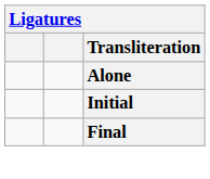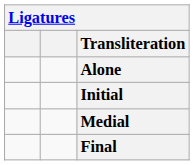+ row: Medial
